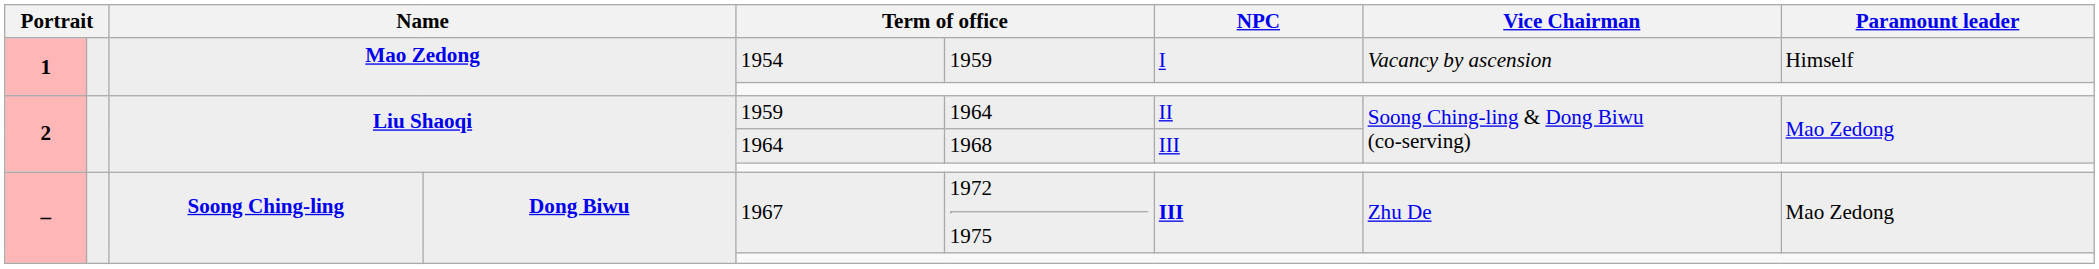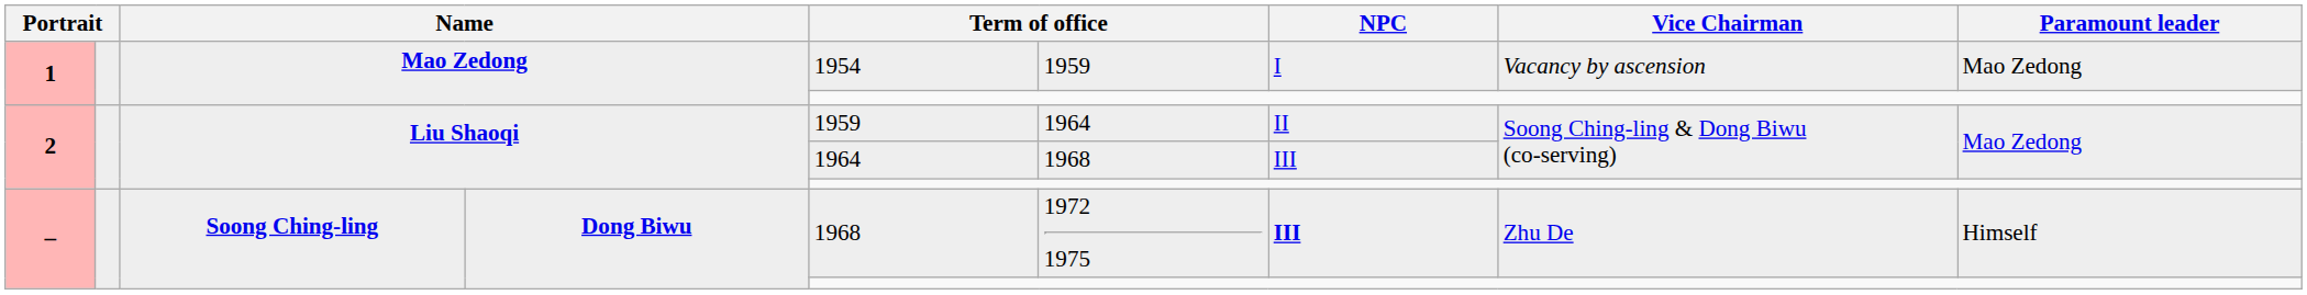row 2 | Paramount leader: Himself -> Mao Zedong
row 7 | column 5: 1967 -> 1968
row 7 | Paramount leader: Mao Zedong -> Himself
